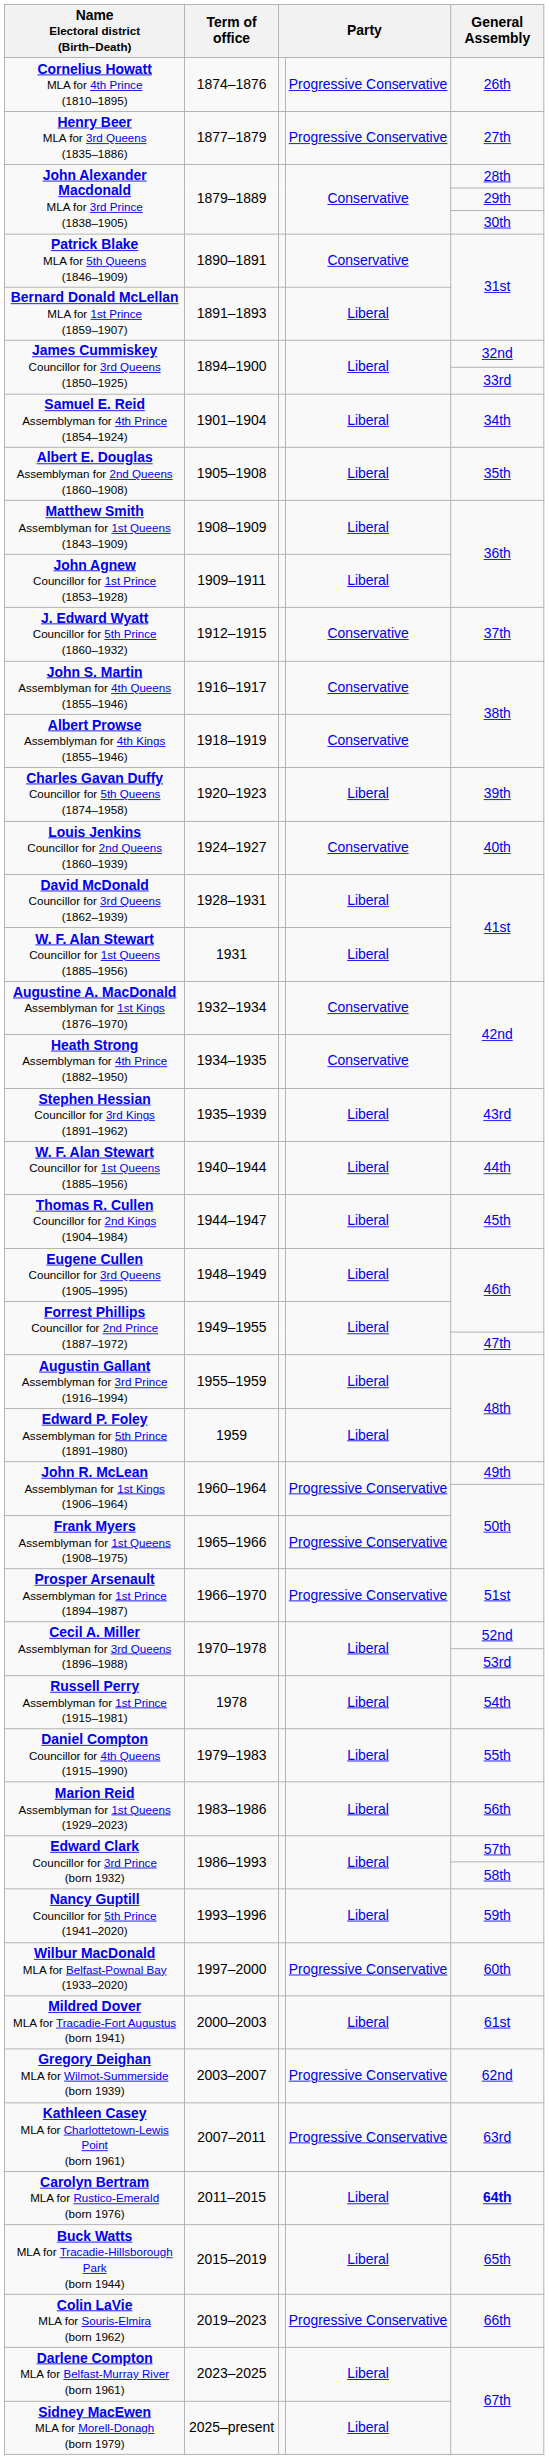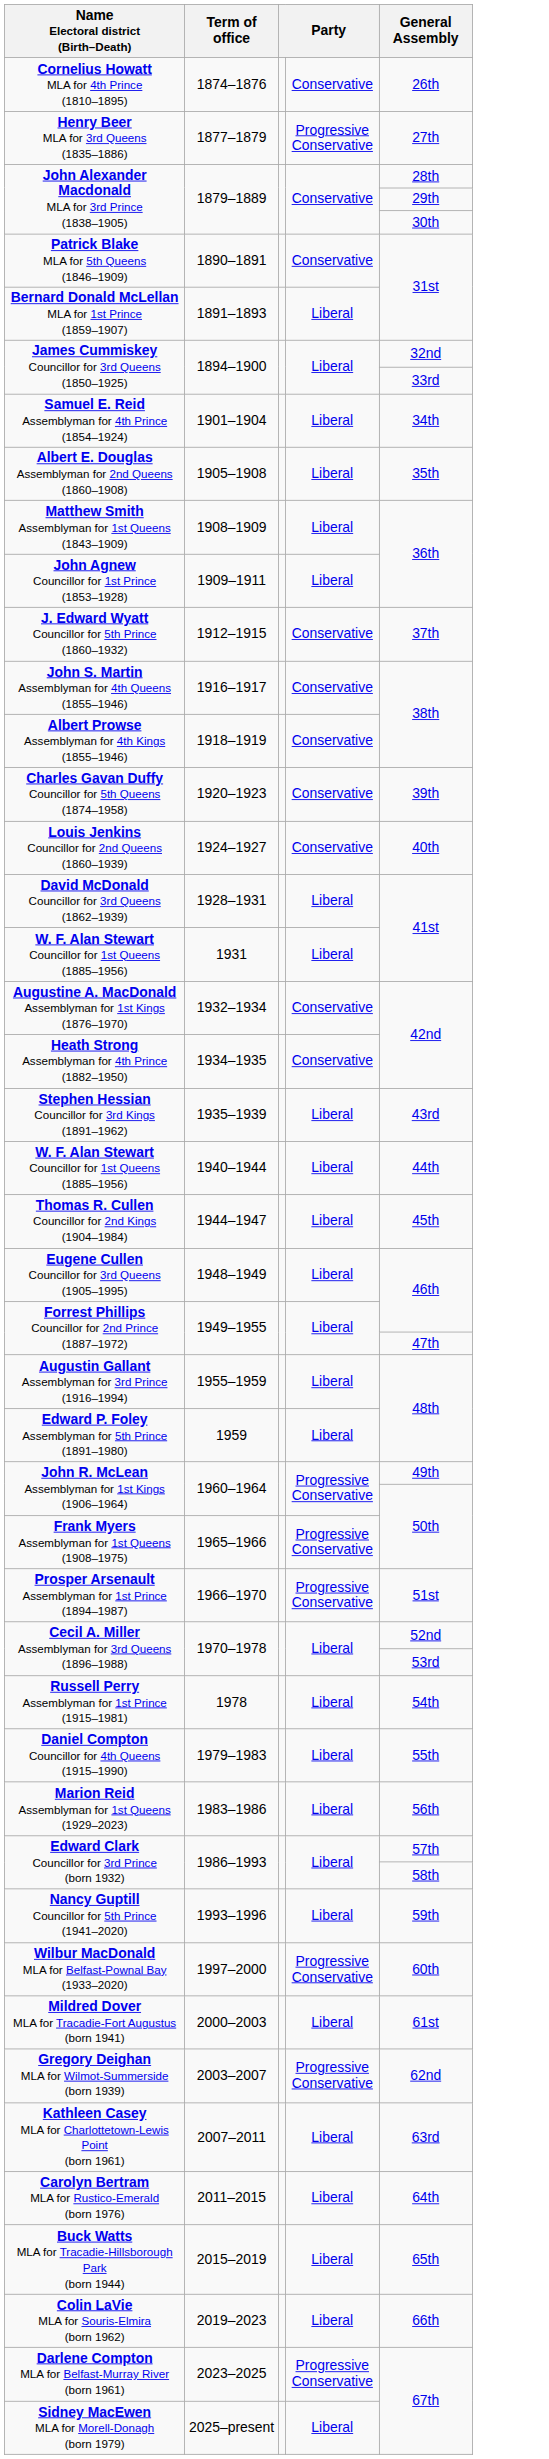1874–1876 | column 4: Progressive Conservative -> Conservative
1920–1923 | column 4: Liberal -> Conservative
2007–2011 | column 4: Progressive Conservative -> Liberal
2011–2015 | General Assembly: bold -> normal
2019–2023 | column 4: Progressive Conservative -> Liberal
2023–2025 | column 4: Liberal -> Progressive Conservative
